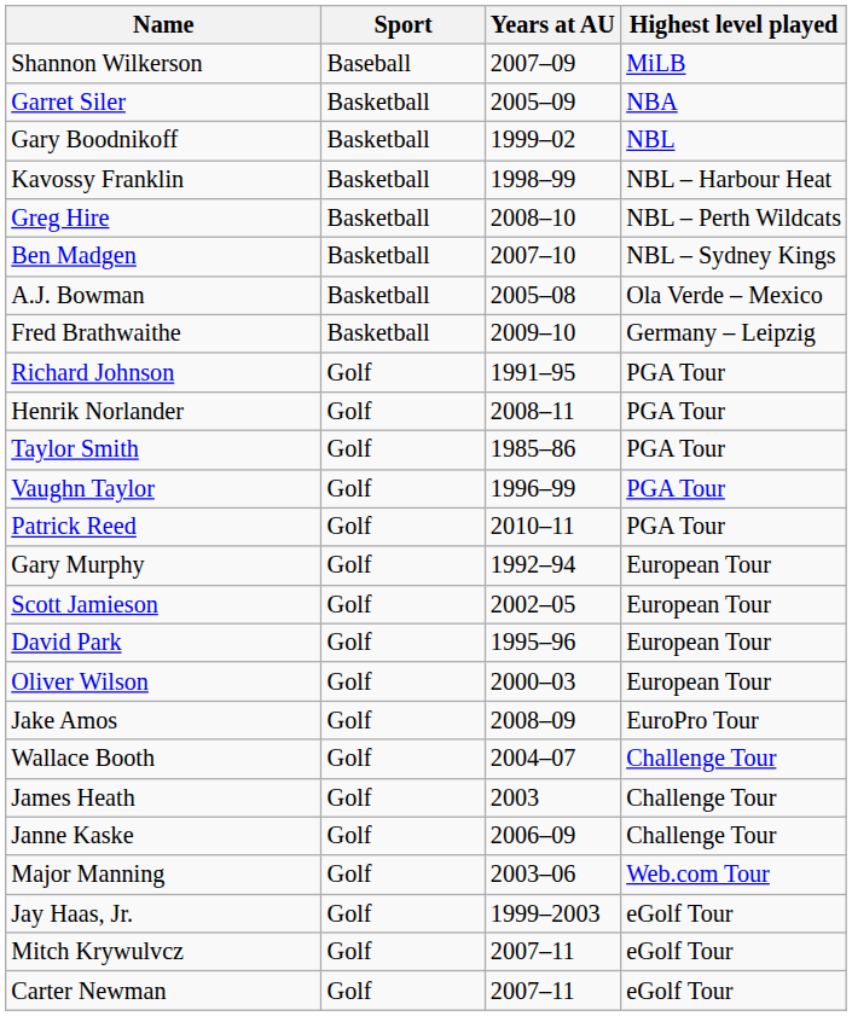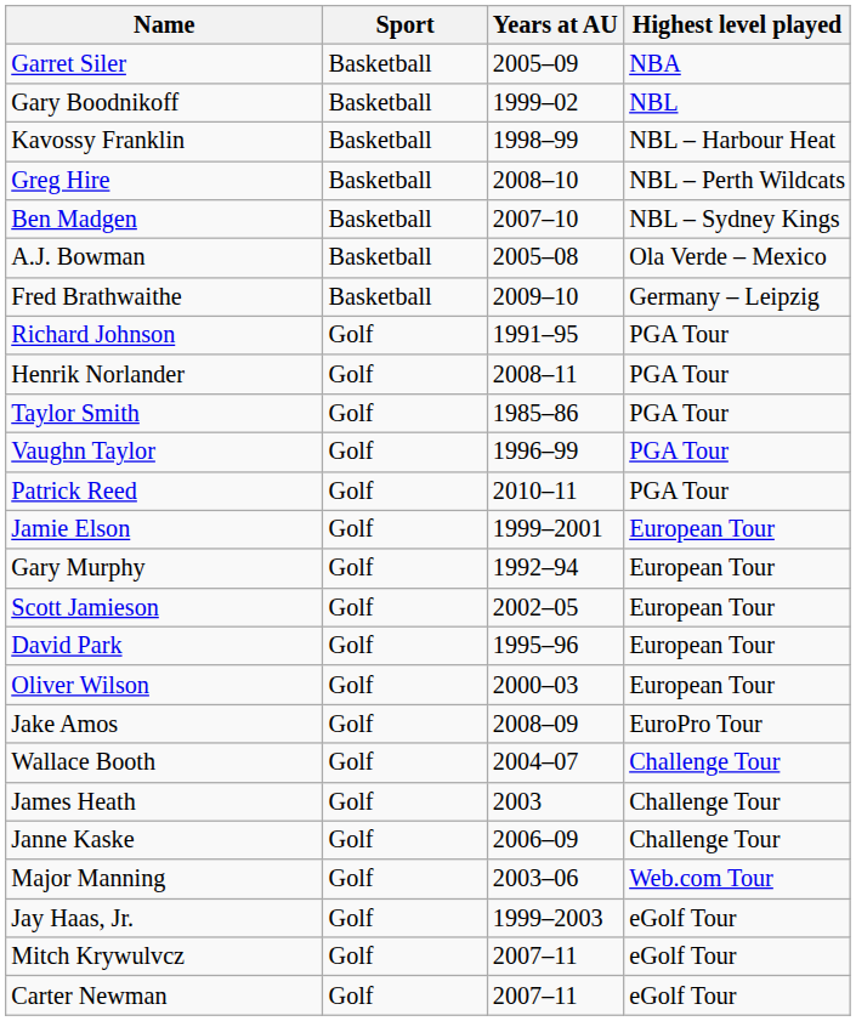- row: Shannon Wilkerson | Baseball | 2007–09 | MiLB
+ row: Jamie Elson | Golf | 1999–2001 | European Tour
